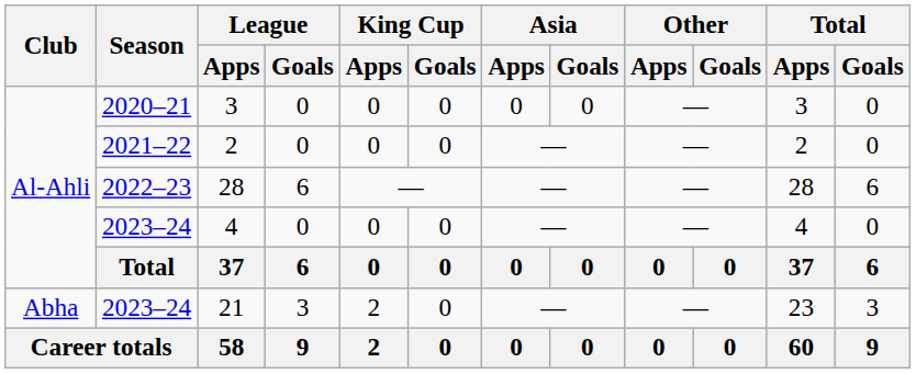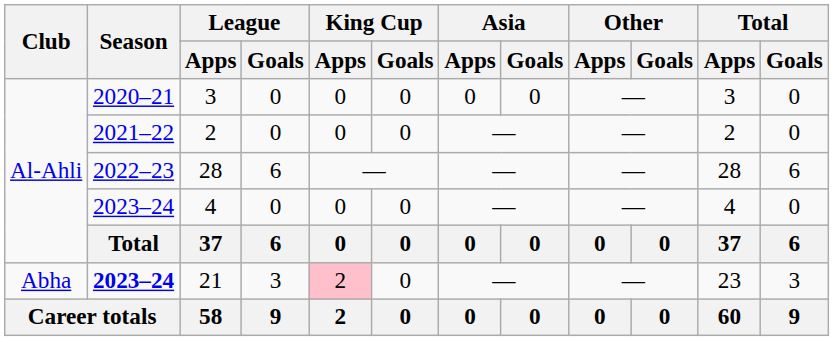21 | Season: normal -> bold
21 | King Cup / Apps: no background -> pink background
